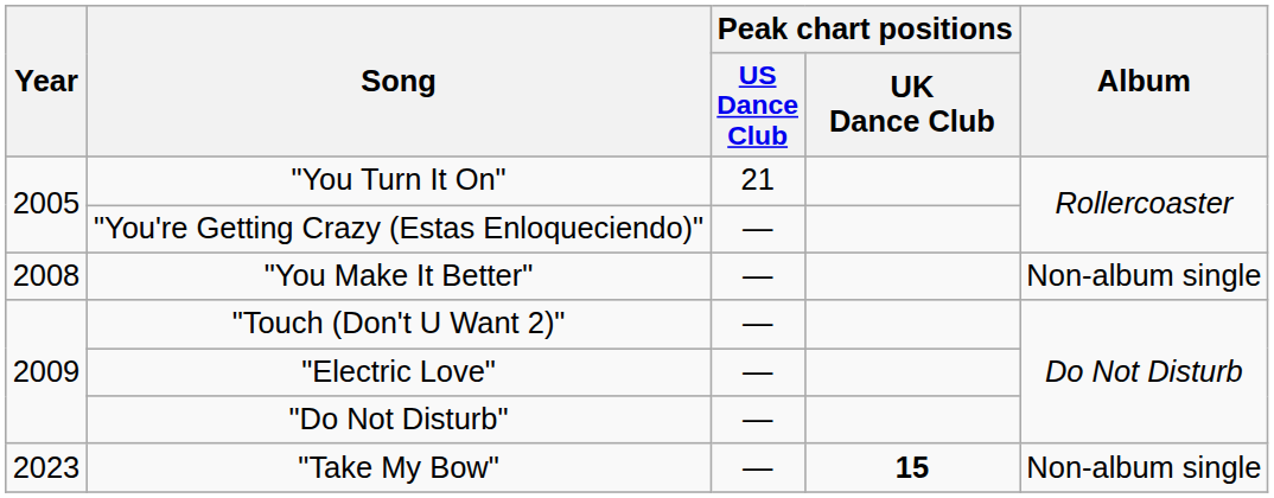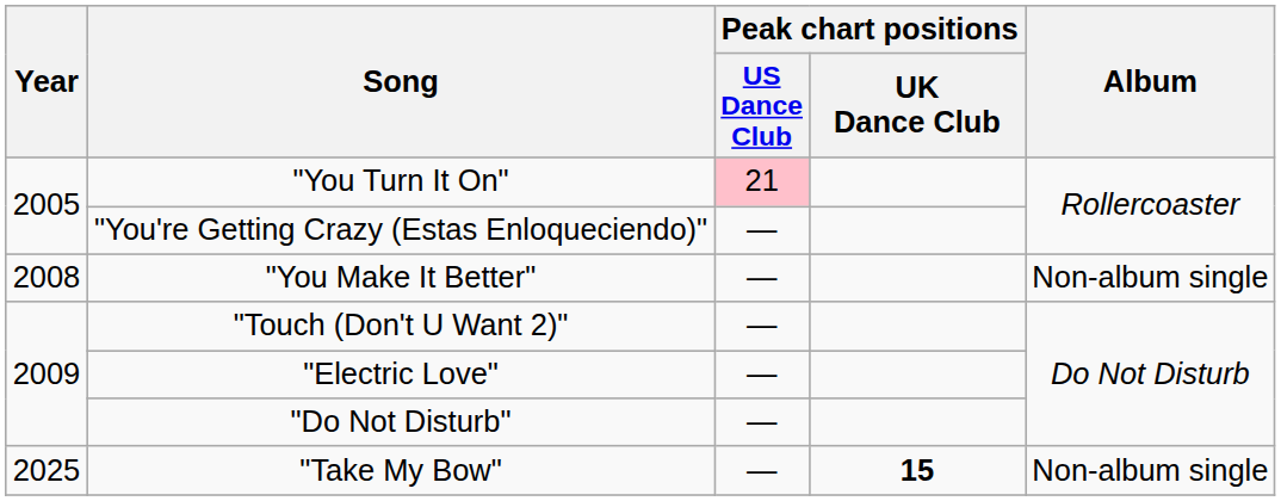"You Turn It On" | Peak chart positions / US Dance Club: no background -> pink background
"Take My Bow" | Year: 2023 -> 2025
